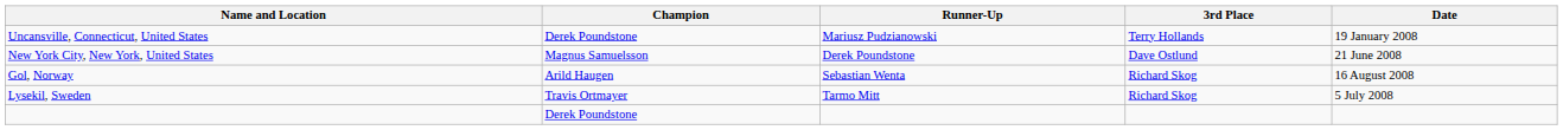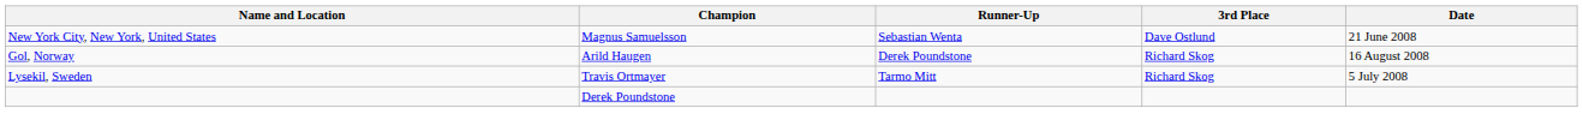- row: Uncansville, Connecticut, United States | Derek Poundstone | Mariusz Pudzianowski | Terry Hollands | 19 January 2008
New York City, New York, United States | Runner-Up: Derek Poundstone -> Sebastian Wenta
Gol, Norway | Runner-Up: Sebastian Wenta -> Derek Poundstone
